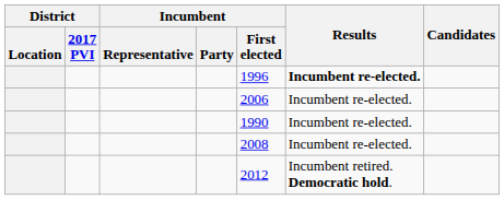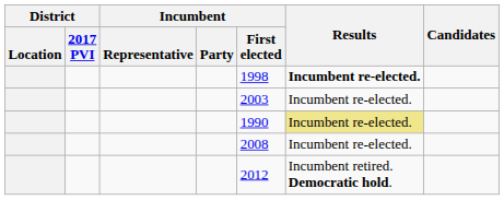row 3 | Incumbent / First elected: 1996 -> 1998
row 4 | Incumbent / First elected: 2006 -> 2003
row 5 | Results: no background -> khaki background
